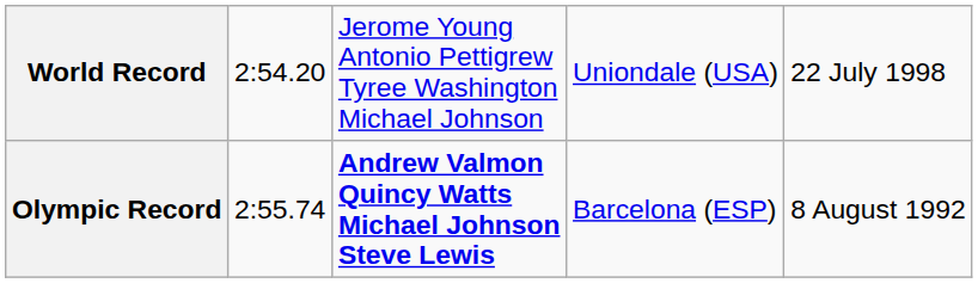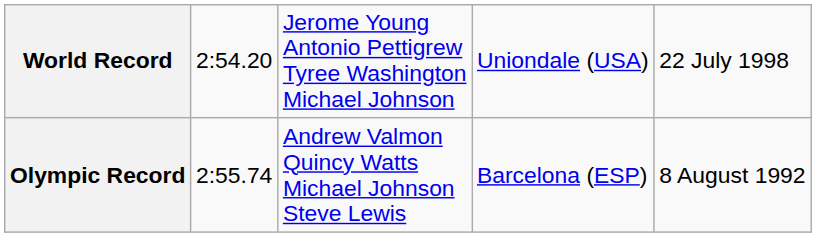Olympic Record | column 3: bold -> normal
